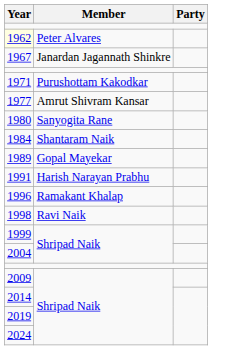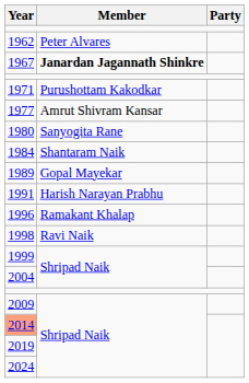1962 | Year: lightyellow background -> no background
1967 | Member: normal -> bold
2014 | Year: no background -> lightsalmon background
